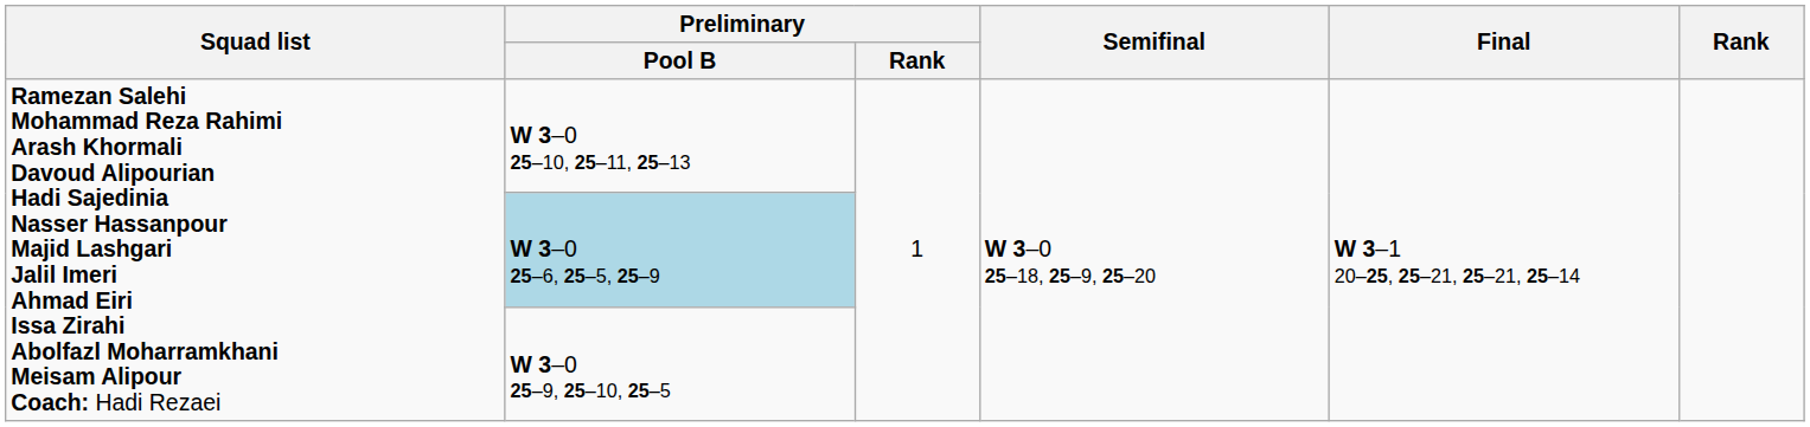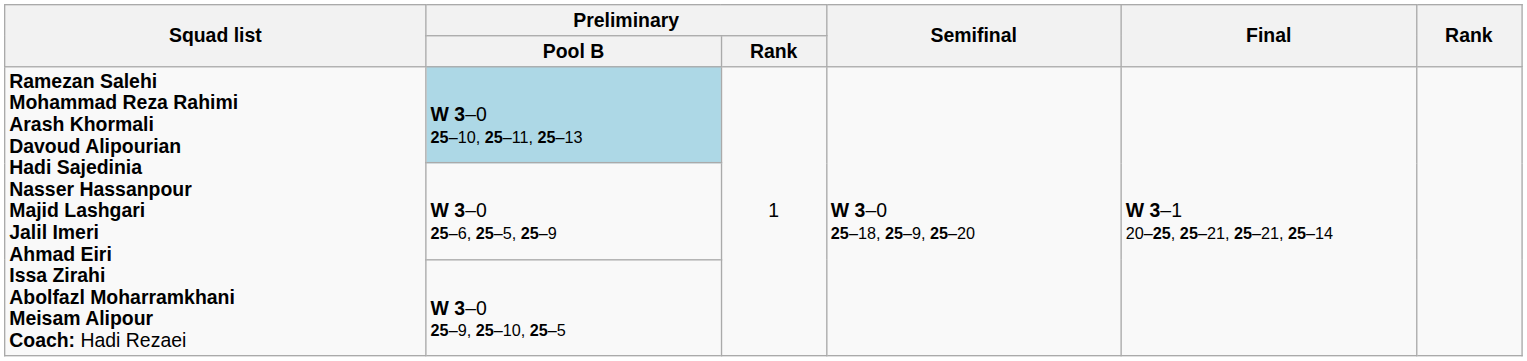W 3–0 25–10, 25–11, 25–13 | Preliminary / Pool B: no background -> lightblue background
W 3–0 25–6, 25–5, 25–9 | Preliminary / Pool B: lightblue background -> no background
